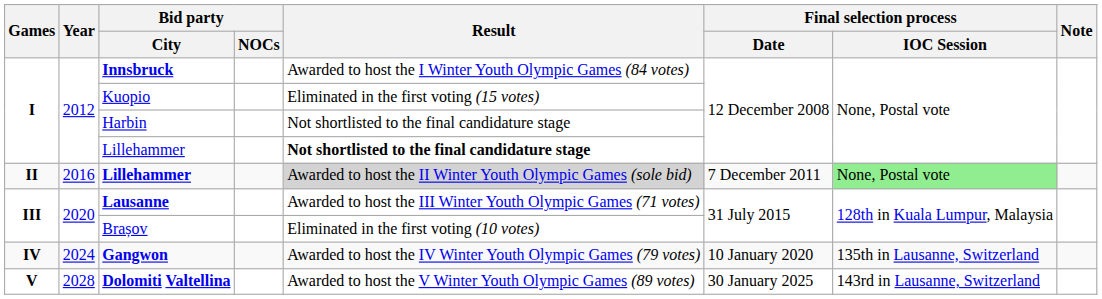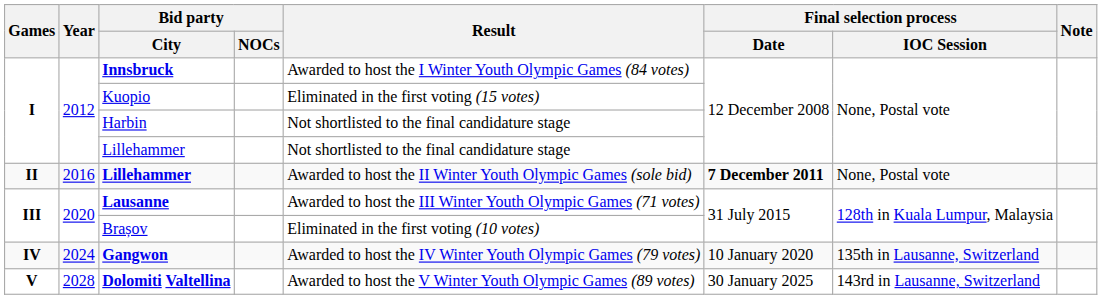I / Lillehammer | Result: bold -> normal
II / Lillehammer | Result: lightgrey background -> no background
II / Lillehammer | Final selection process / Date: normal -> bold
II / Lillehammer | Final selection process / IOC Session: lightgreen background -> no background
